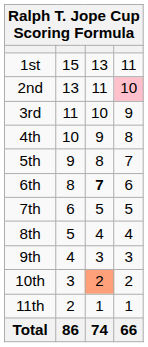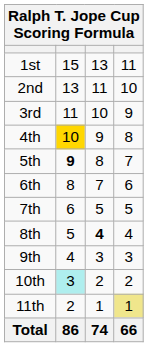2nd | column 4: pink background -> no background
4th | column 2: no background -> gold background
5th | column 2: normal -> bold
6th | column 3: bold -> normal
8th | column 3: normal -> bold
10th | column 2: no background -> paleturquoise background
10th | column 3: lightsalmon background -> no background
11th | column 4: no background -> khaki background
